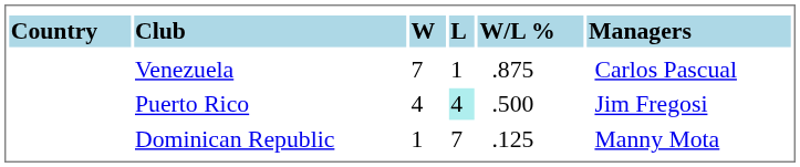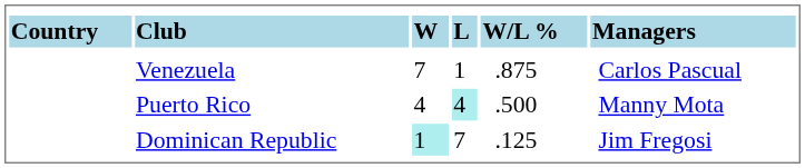Puerto Rico | column 6: Jim Fregosi -> Manny Mota
Dominican Republic | column 3: no background -> paleturquoise background
Dominican Republic | column 6: Manny Mota -> Jim Fregosi
